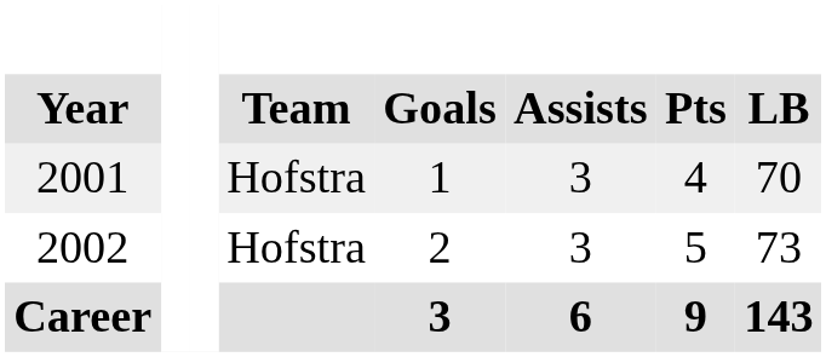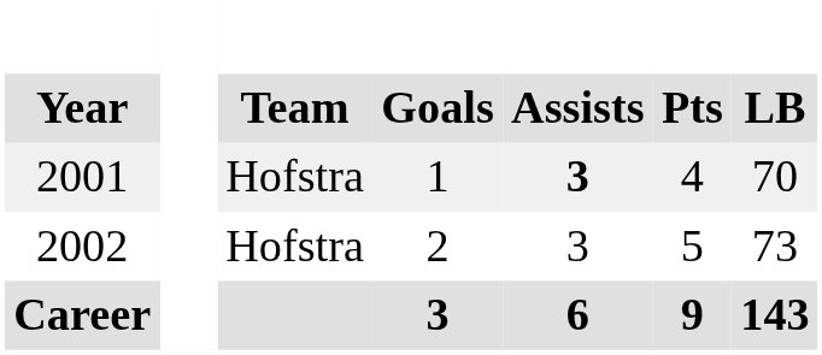2001 | Assists: normal -> bold
